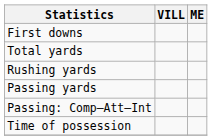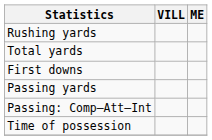rows swapped: First downs <-> Rushing yards
